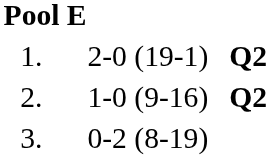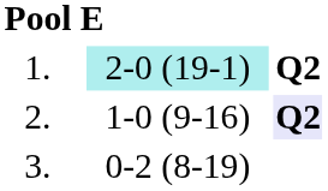1. | column 2: no background -> paleturquoise background
2. | column 3: no background -> lavender background
